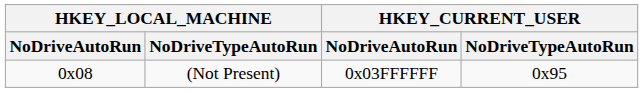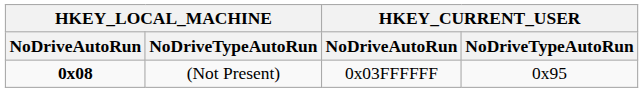(Not Present) | HKEY_LOCAL_MACHINE / NoDriveAutoRun: normal -> bold
